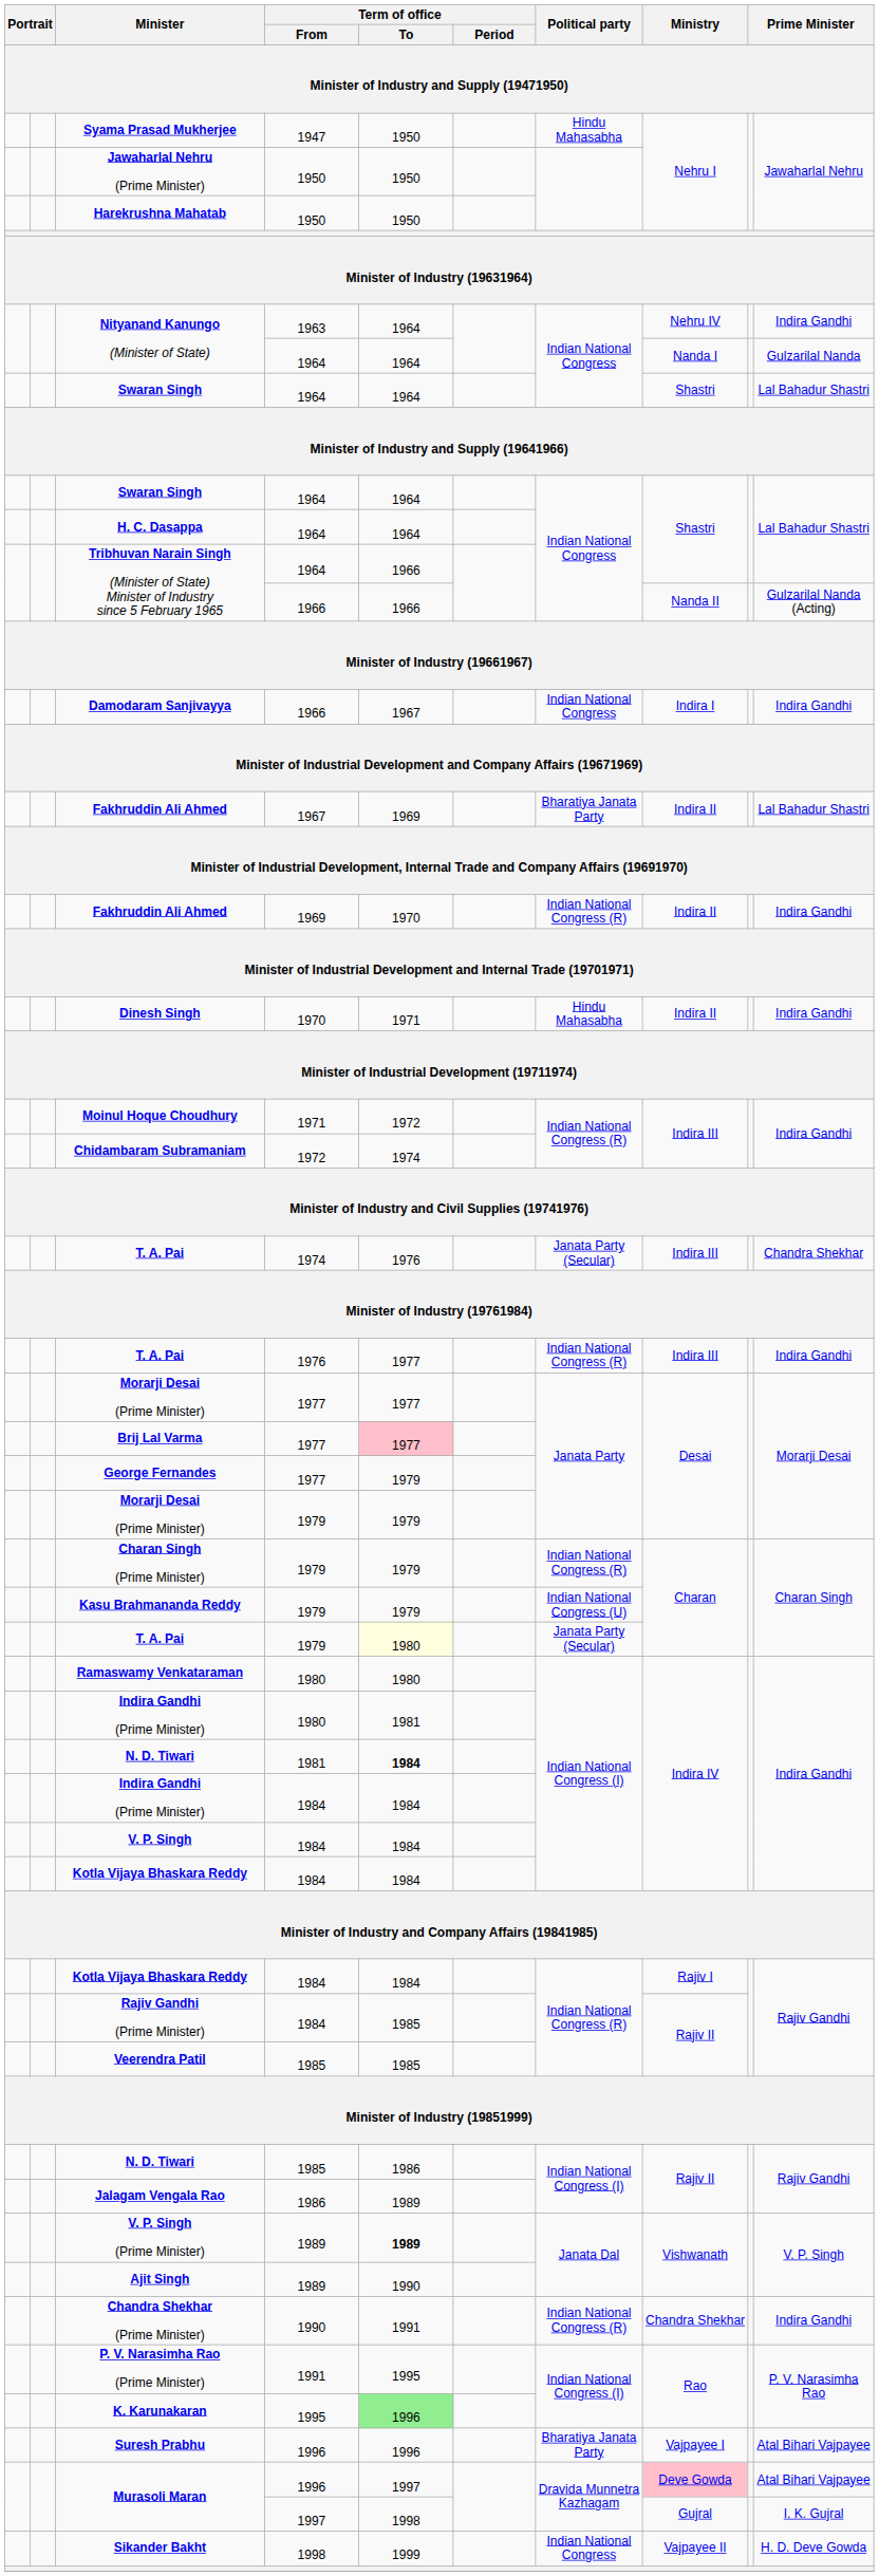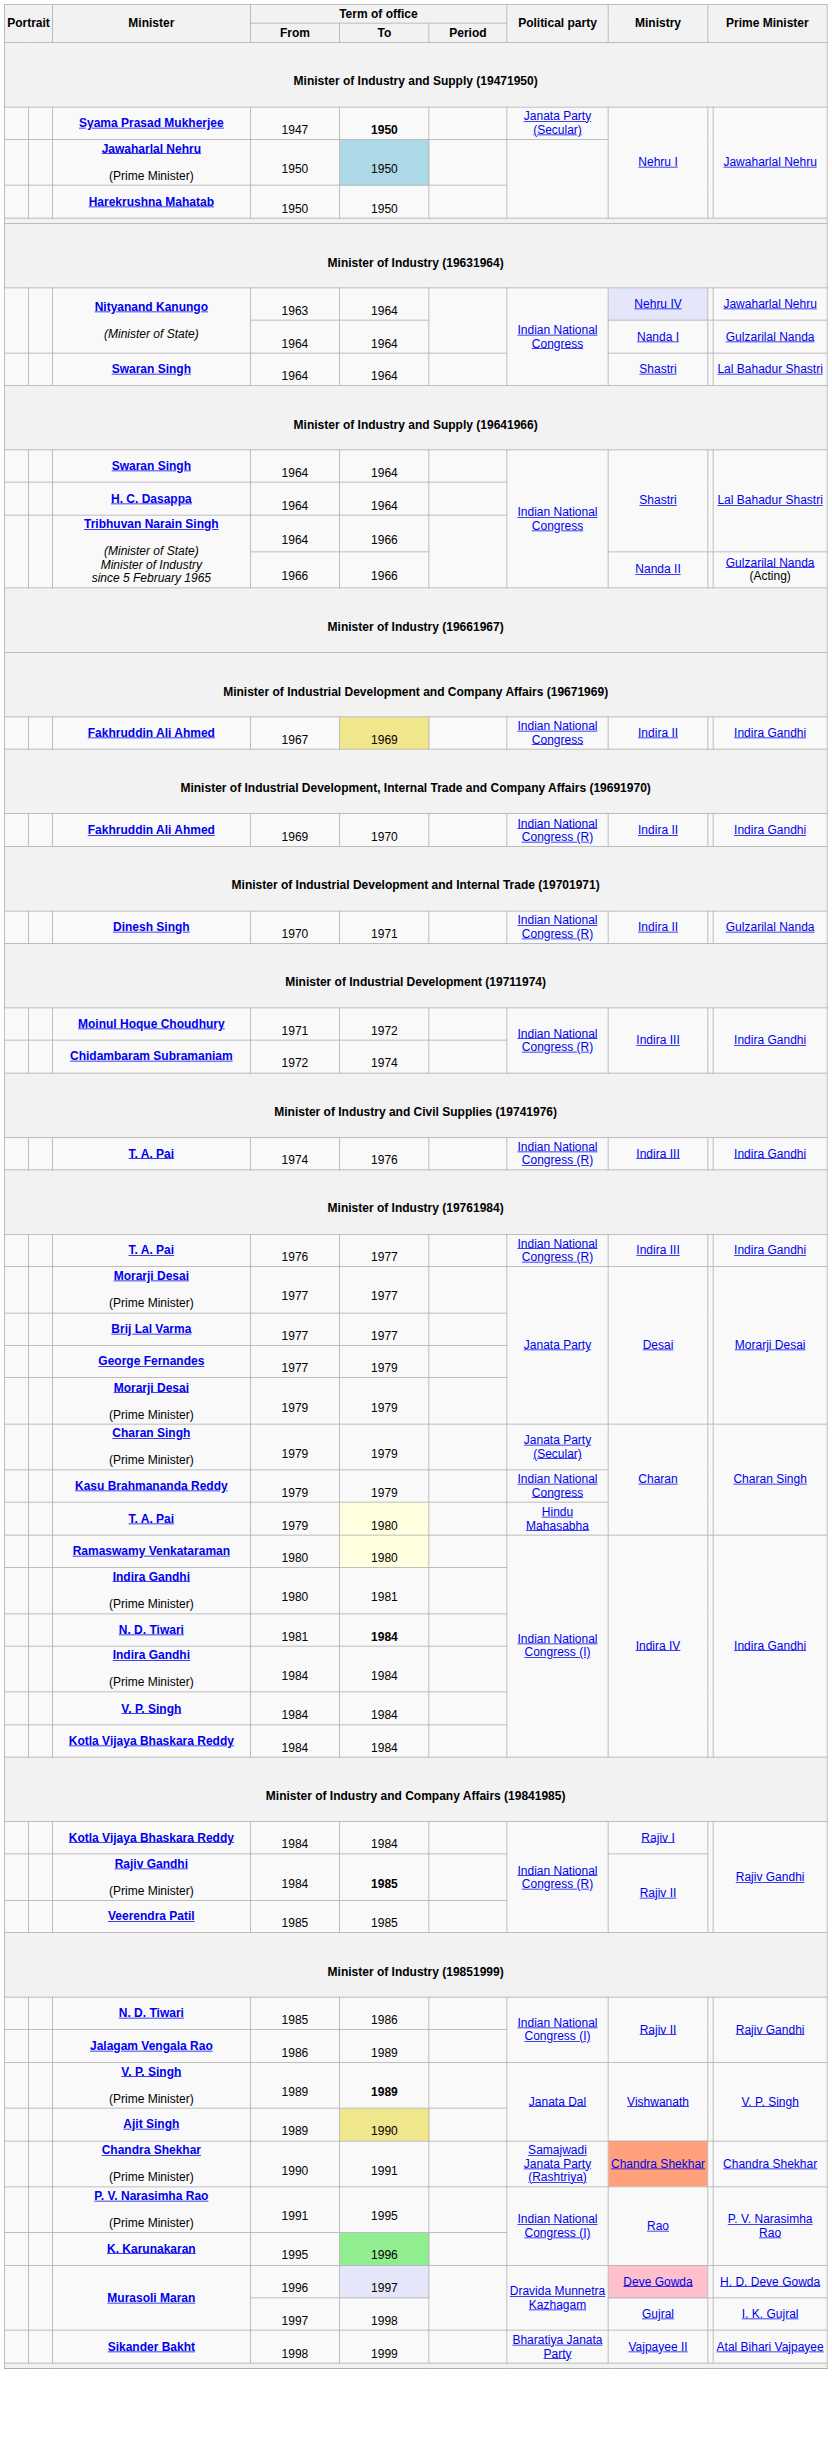Syama Prasad Mukherjee | Term of office / To: normal -> bold
Syama Prasad Mukherjee | Political party: Hindu Mahasabha -> Janata Party (Secular)
Jawaharlal Nehru (Prime Minister) | Term of office / To: no background -> lightblue background
Nityanand Kanungo (Minister of State) / 1963 | Ministry: no background -> lavender background
Nityanand Kanungo (Minister of State) / 1963 | column 10: Indira Gandhi -> Jawaharlal Nehru
- row: Damodaram Sanjivayya | 1966 | 1967 | Indian National Congress | Indira I | Indira Gandhi
Fakhruddin Ali Ahmed / 1967 | Term of office / To: no background -> khaki background
Fakhruddin Ali Ahmed / 1967 | Political party: Bharatiya Janata Party -> Indian National Congress
Fakhruddin Ali Ahmed / 1967 | column 10: Lal Bahadur Shastri -> Indira Gandhi
Dinesh Singh | Political party: Hindu Mahasabha -> Indian National Congress (R)
Dinesh Singh | column 10: Indira Gandhi -> Gulzarilal Nanda
T. A. Pai / 1974 | Political party: Janata Party (Secular) -> Indian National Congress (R)
T. A. Pai / 1974 | column 10: Chandra Shekhar -> Indira Gandhi
Brij Lal Varma | Term of office / To: pink background -> no background
Charan Singh (Prime Minister) | Political party: Indian National Congress (R) -> Janata Party (Secular)
Kasu Brahmananda Reddy | Political party: Indian National Congress (U) -> Indian National Congress
T. A. Pai / 1979 | Political party: Janata Party (Secular) -> Hindu Mahasabha
Ramaswamy Venkataraman | Term of office / To: no background -> lightyellow background
Rajiv Gandhi (Prime Minister) | Term of office / To: normal -> bold
Ajit Singh | Term of office / To: no background -> khaki background
Chandra Shekhar (Prime Minister) | Political party: Indian National Congress (R) -> Samajwadi Janata Party (Rashtriya)
Chandra Shekhar (Prime Minister) | Ministry: no background -> lightsalmon background
Chandra Shekhar (Prime Minister) | column 10: Indira Gandhi -> Chandra Shekhar
- row: Suresh Prabhu | 1996 | 1996 | Bharatiya Janata Party | Vajpayee I | Atal Bihari Vajpayee
Murasoli Maran / 1996 | Term of office / To: no background -> lavender background
Murasoli Maran / 1996 | column 10: Atal Bihari Vajpayee -> H. D. Deve Gowda
Sikander Bakht | Political party: Indian National Congress -> Bharatiya Janata Party
Sikander Bakht | column 10: H. D. Deve Gowda -> Atal Bihari Vajpayee
